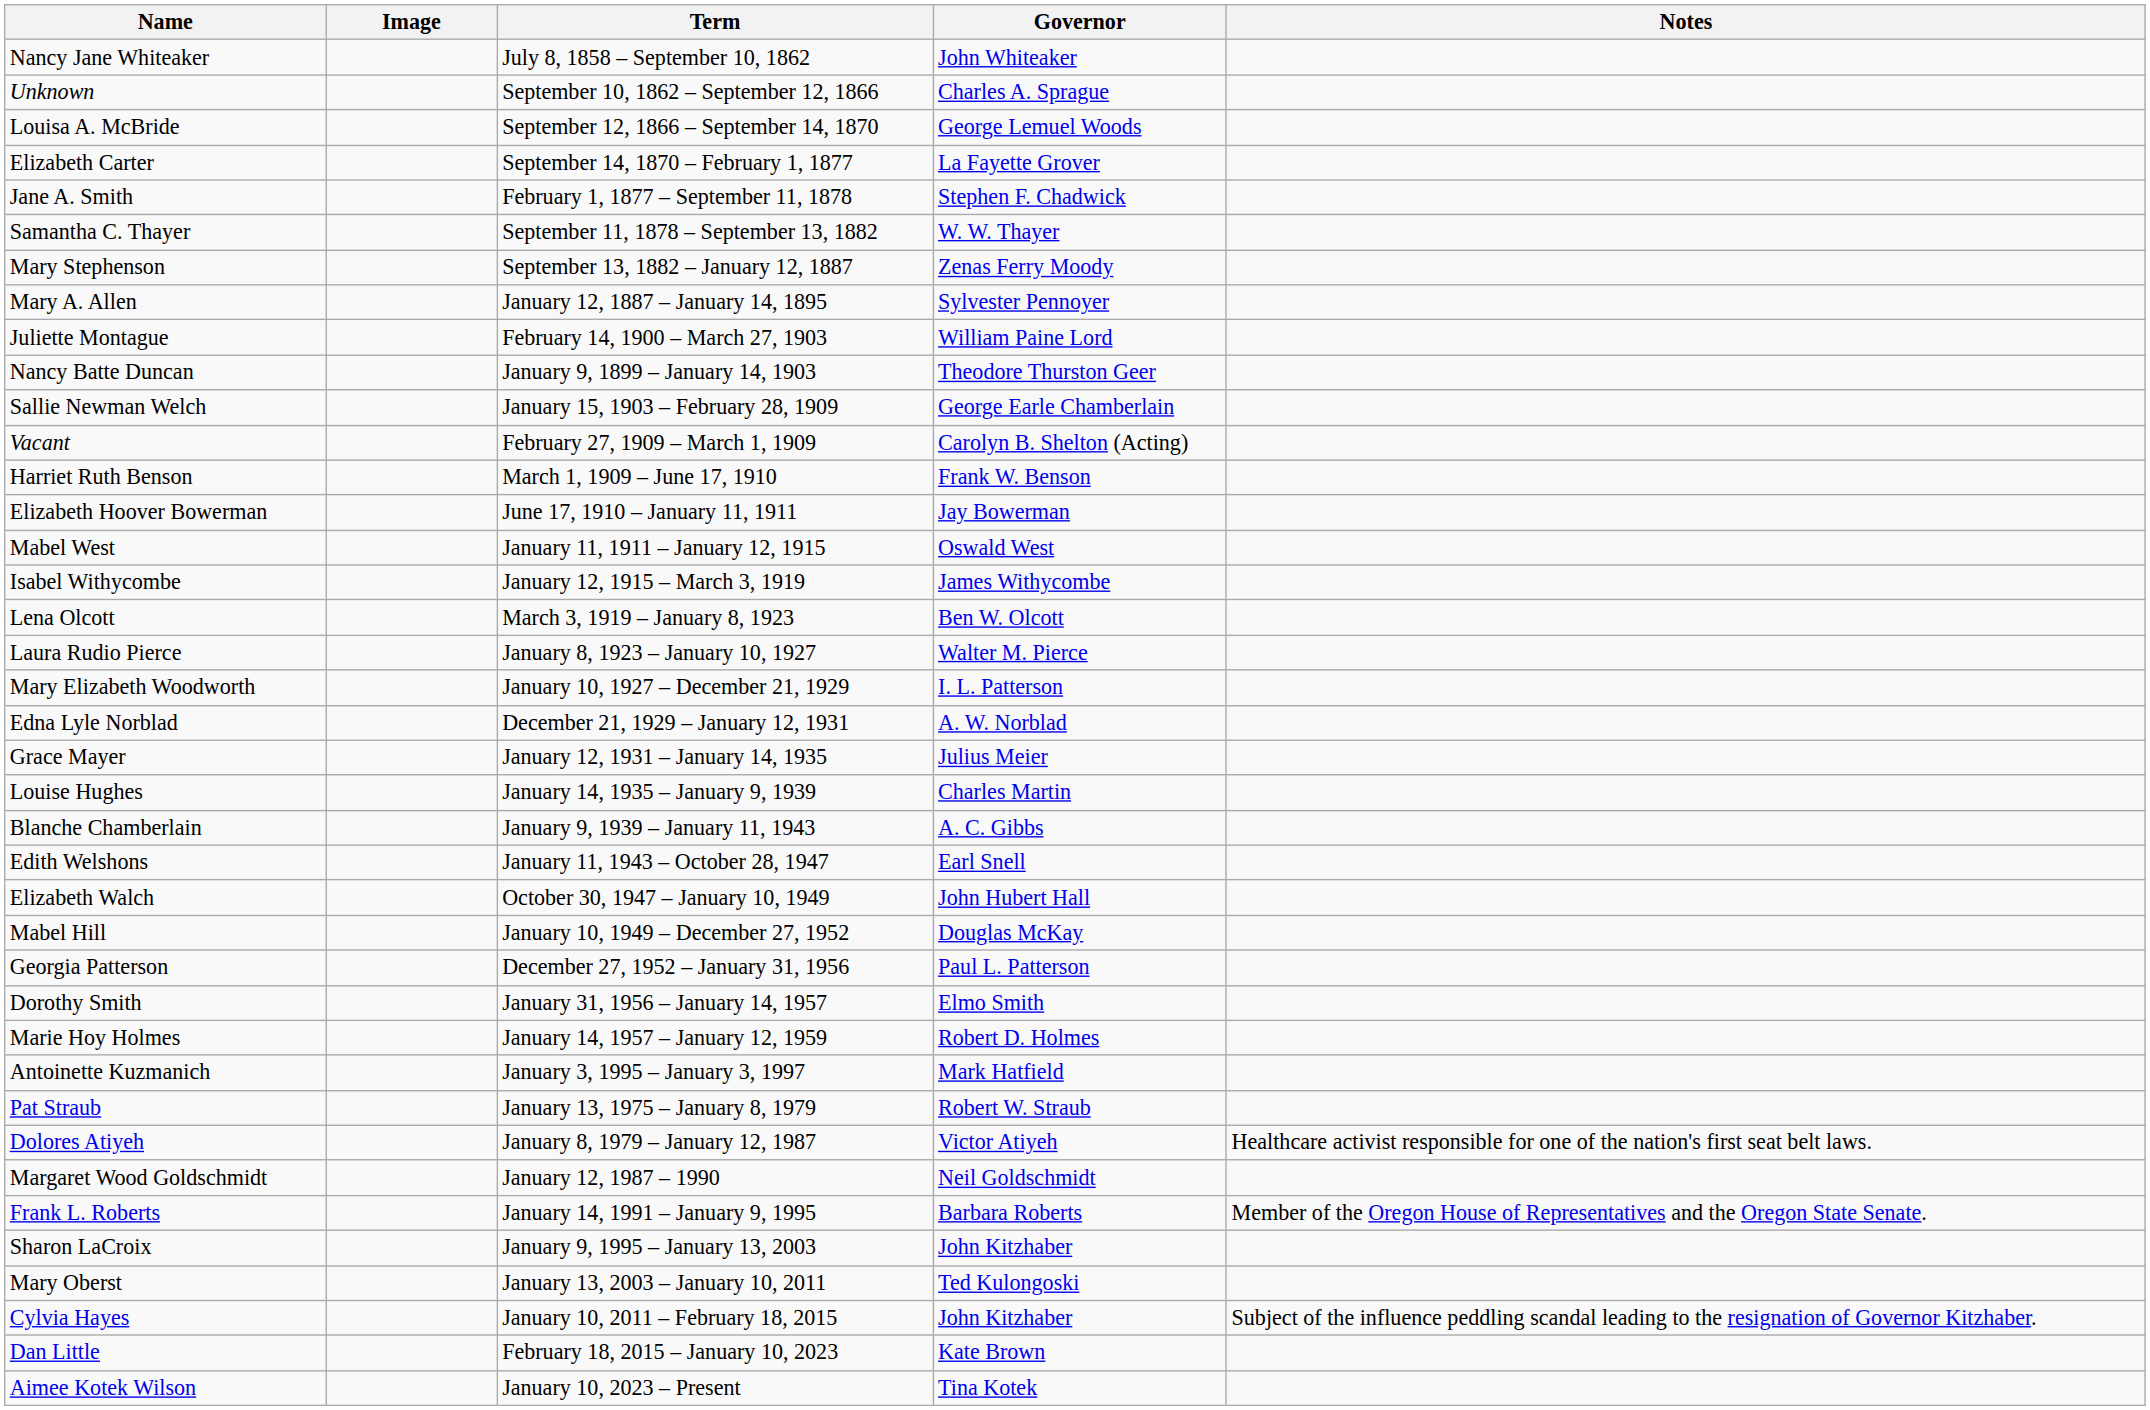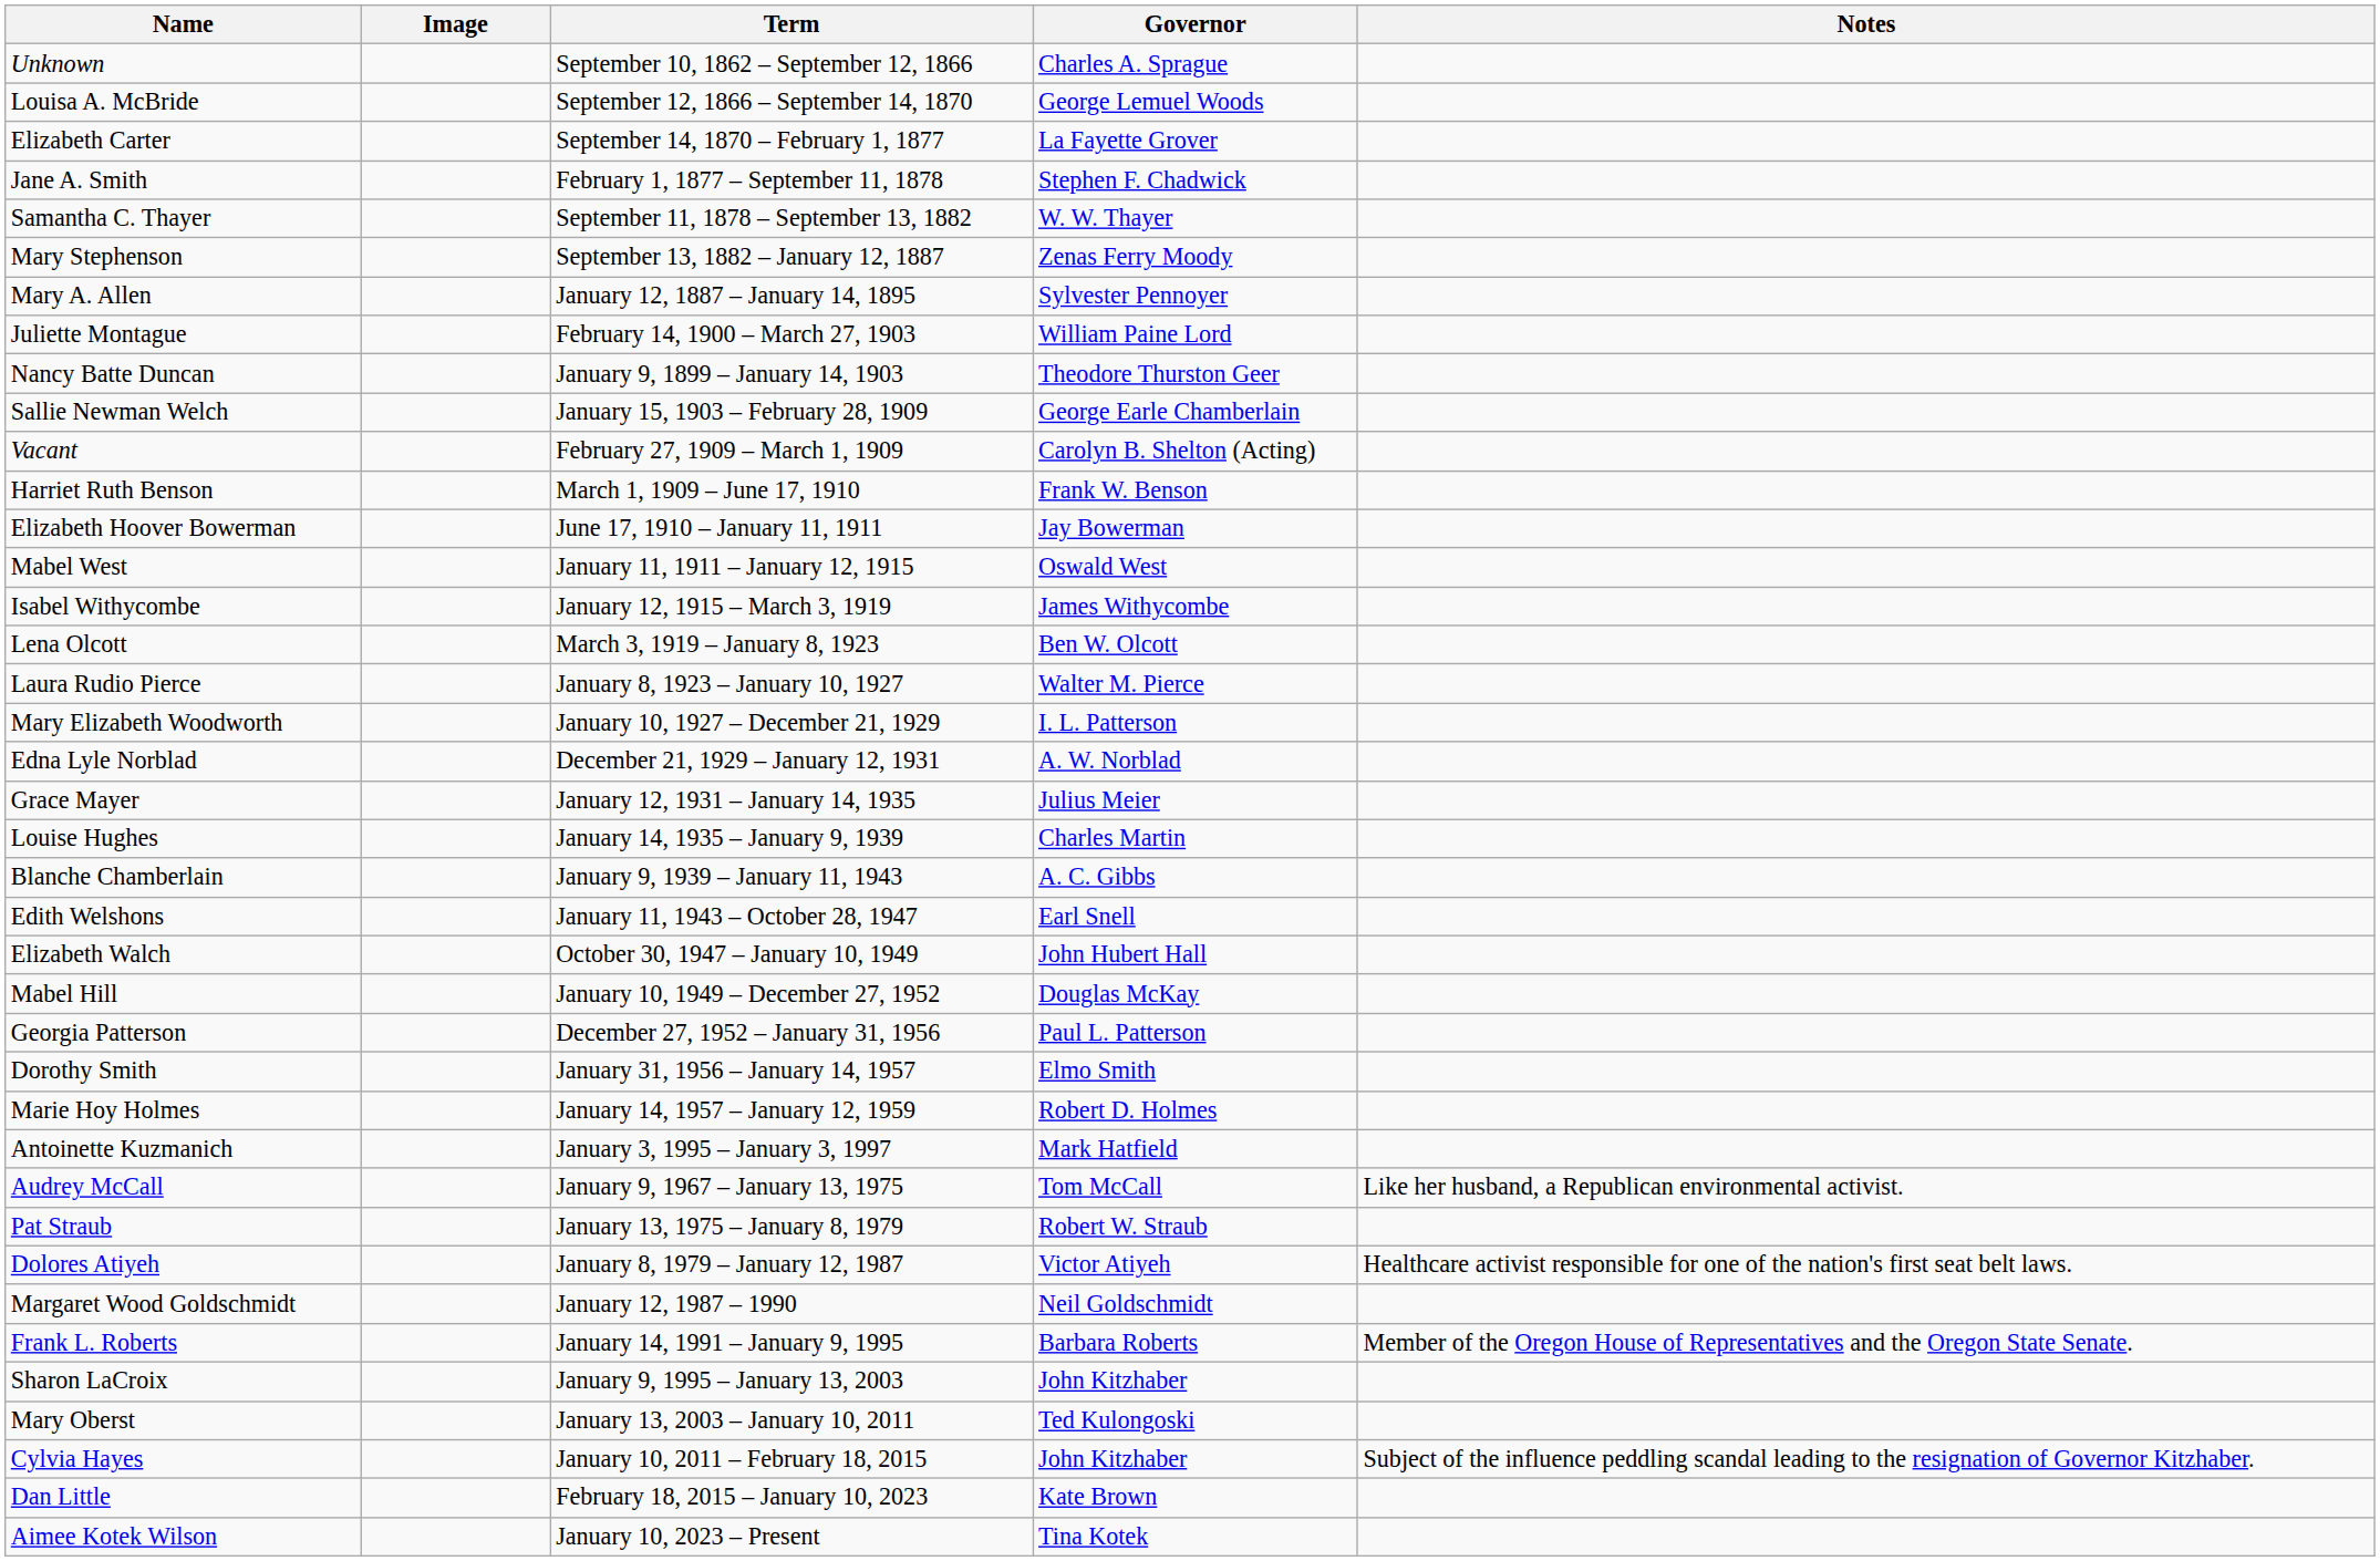- row: Nancy Jane Whiteaker | July 8, 1858 – September 10, 1862 | John Whiteaker
+ row: Audrey McCall | January 9, 1967 – January 13, 1975 | Tom McCall | Like her husband, a Republican environmental activist.
